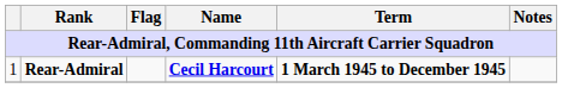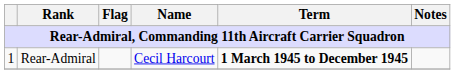1 | Rank: bold -> normal
1 | Name: bold -> normal
